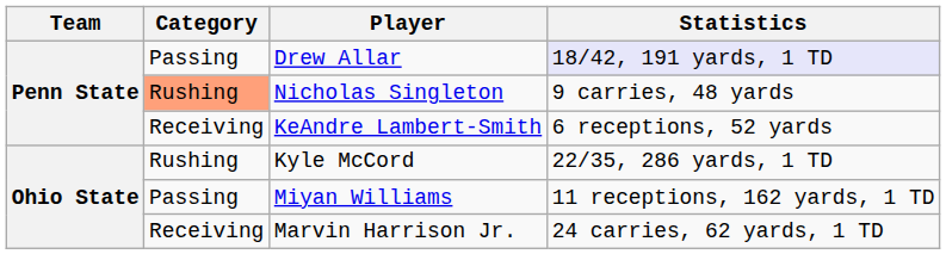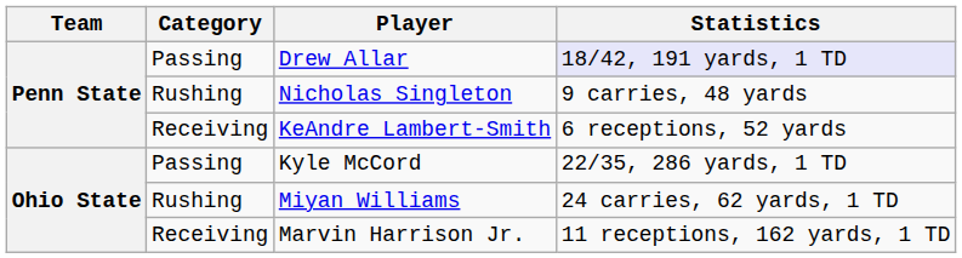Nicholas Singleton | Category: lightsalmon background -> no background
Kyle McCord | Category: Rushing -> Passing
Miyan Williams | Category: Passing -> Rushing
Miyan Williams | Statistics: 11 receptions, 162 yards, 1 TD -> 24 carries, 62 yards, 1 TD
Marvin Harrison Jr. | Statistics: 24 carries, 62 yards, 1 TD -> 11 receptions, 162 yards, 1 TD
